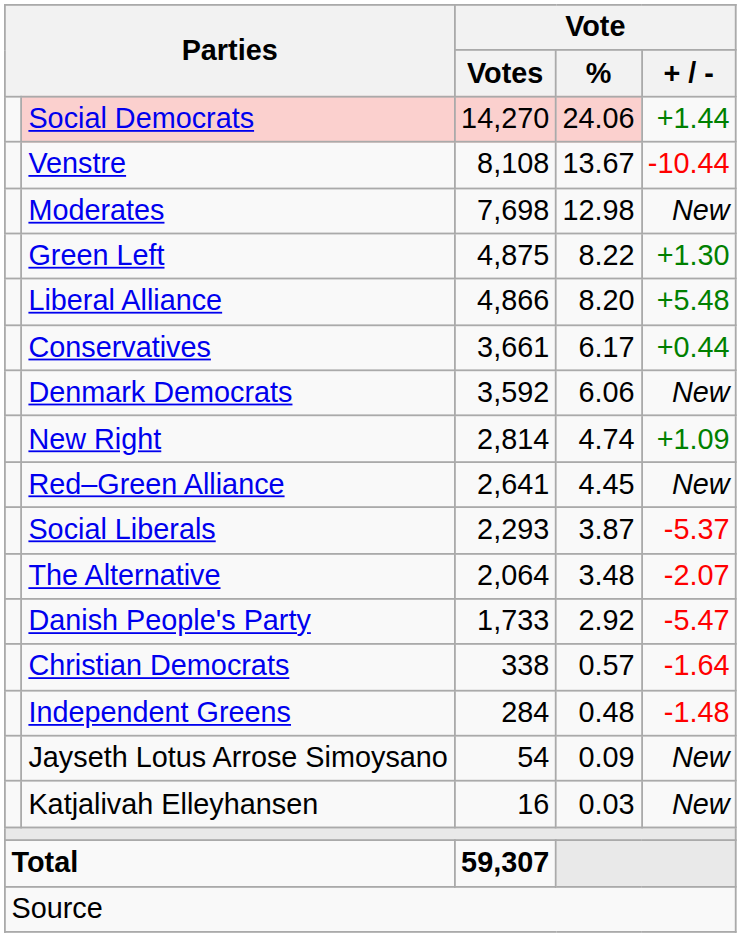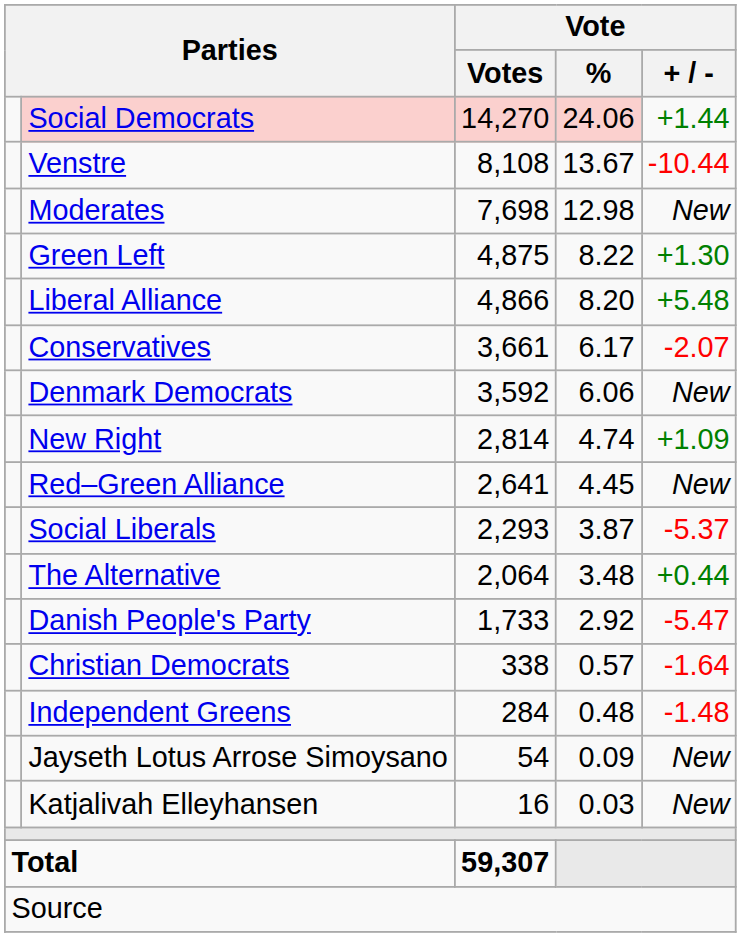Conservatives | Vote / + / -: +0.44 -> -2.07
The Alternative | Vote / + / -: -2.07 -> +0.44
